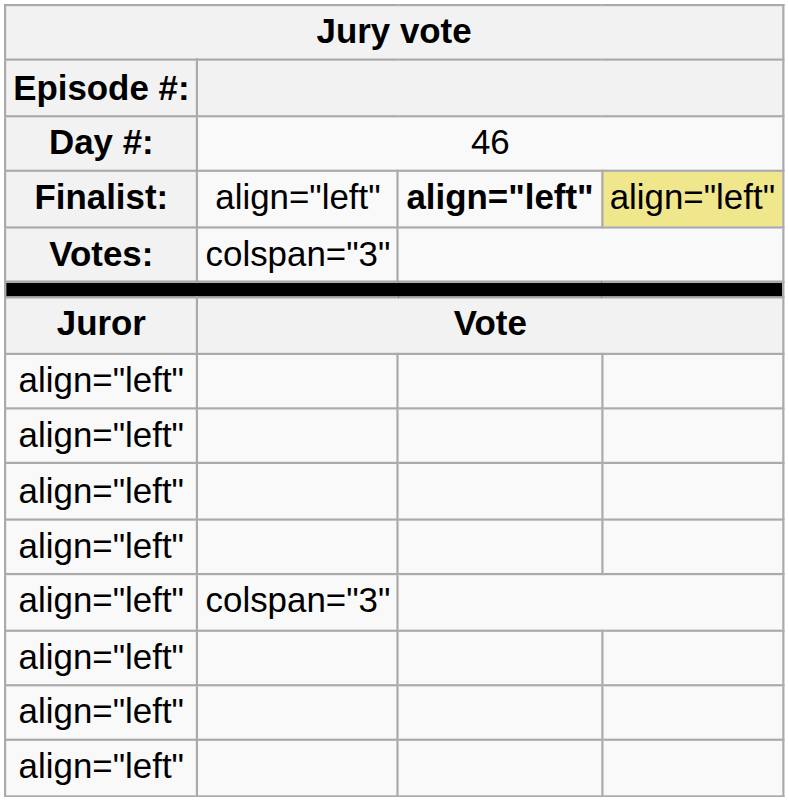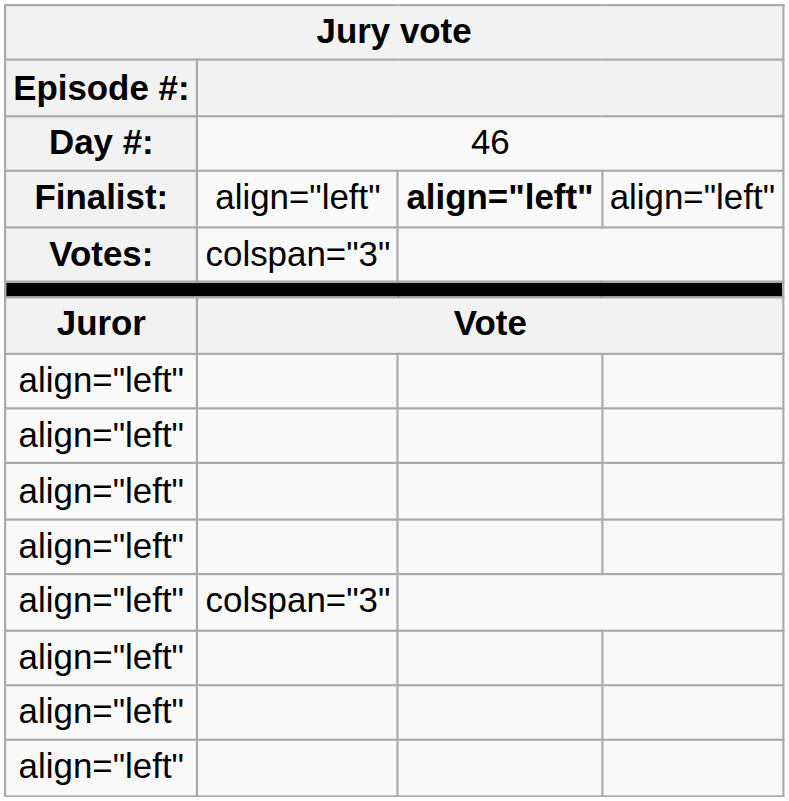Finalist: | column 4: khaki background -> no background
